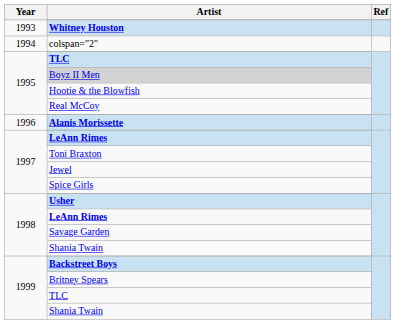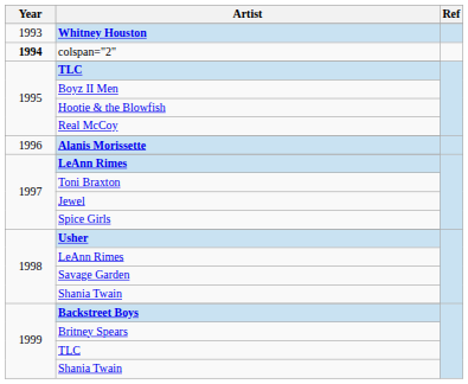colspan="2" | Year: normal -> bold
Boyz II Men | Artist: lightgrey background -> no background
1998 / LeAnn Rimes | Artist: bold -> normal
